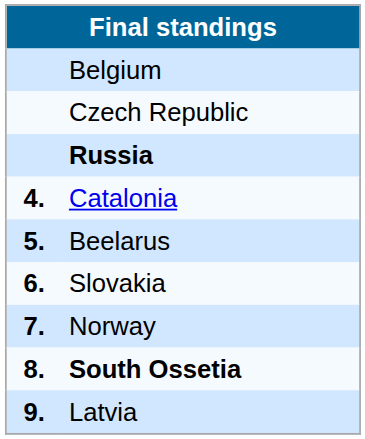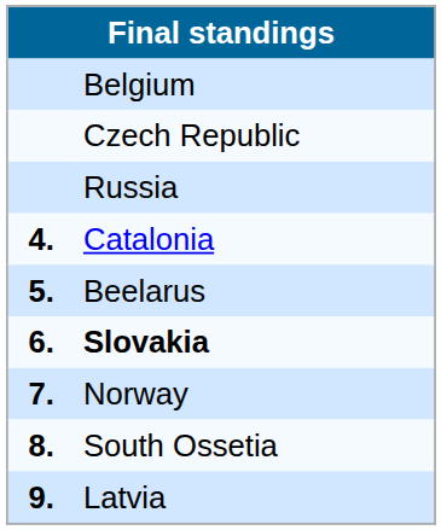Russia | column 2: bold -> normal
Slovakia | column 2: normal -> bold
South Ossetia | column 2: bold -> normal
